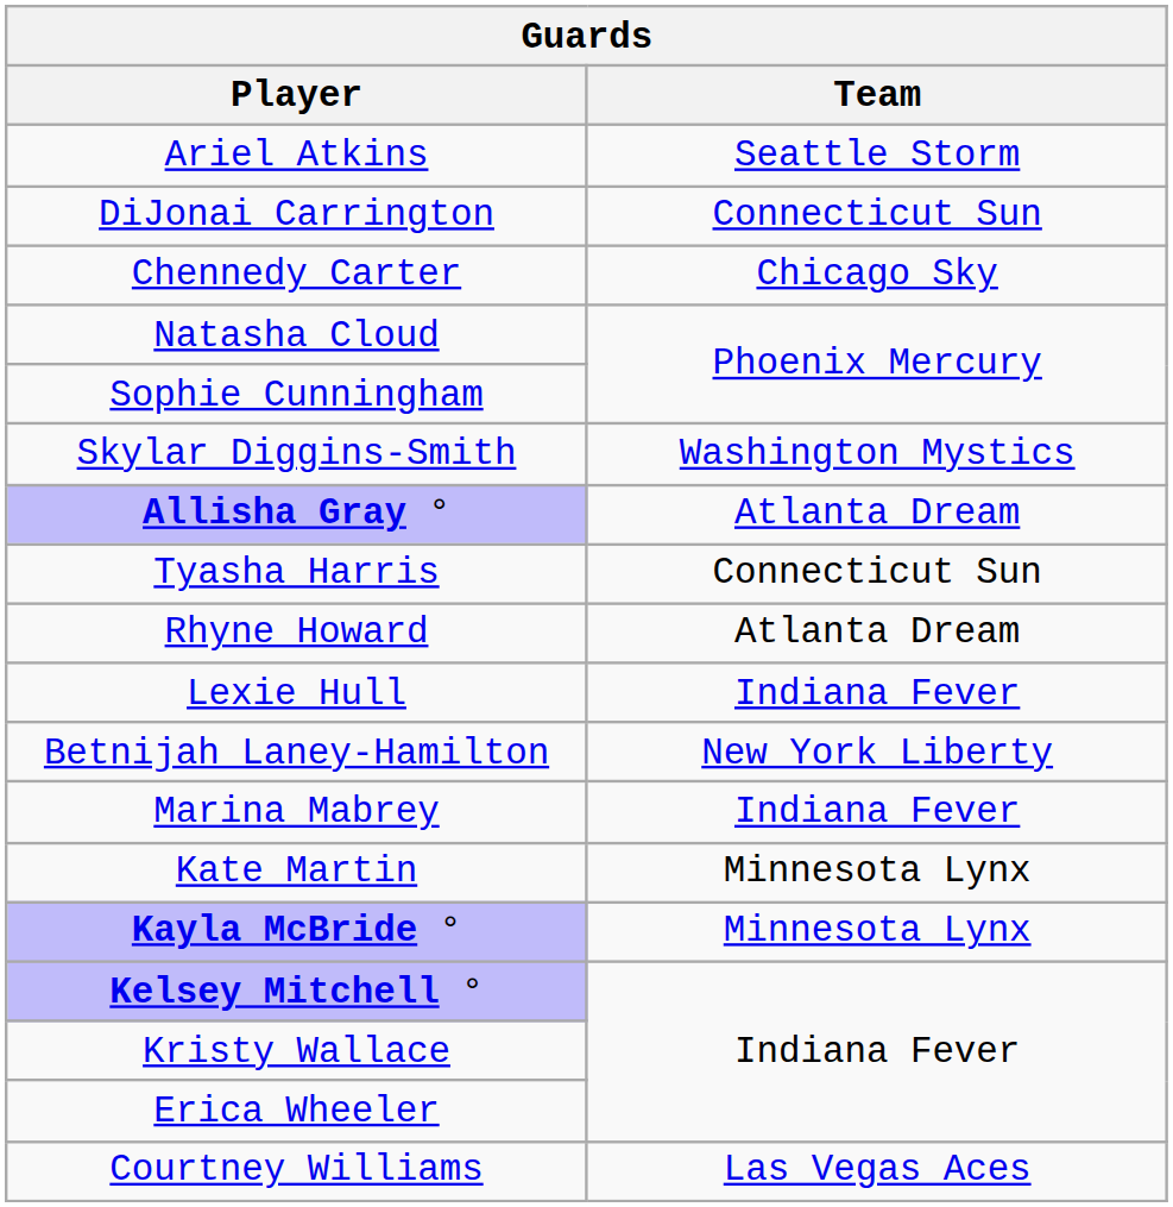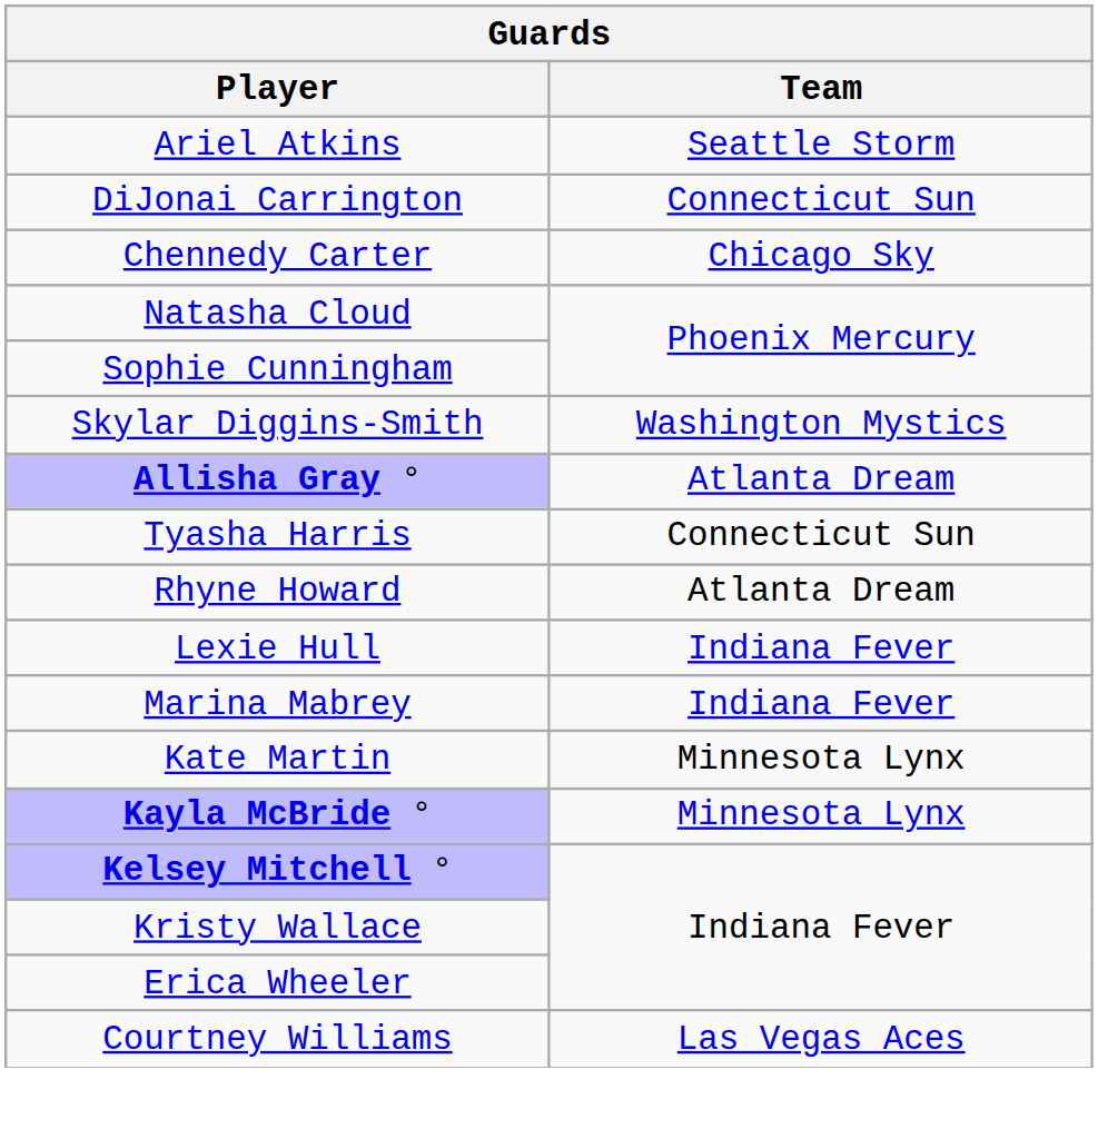- row: Betnijah Laney-Hamilton | New York Liberty
